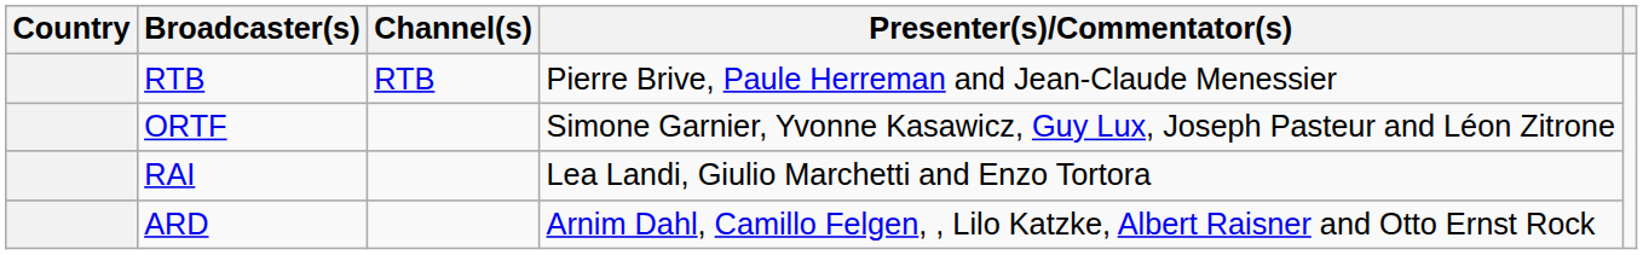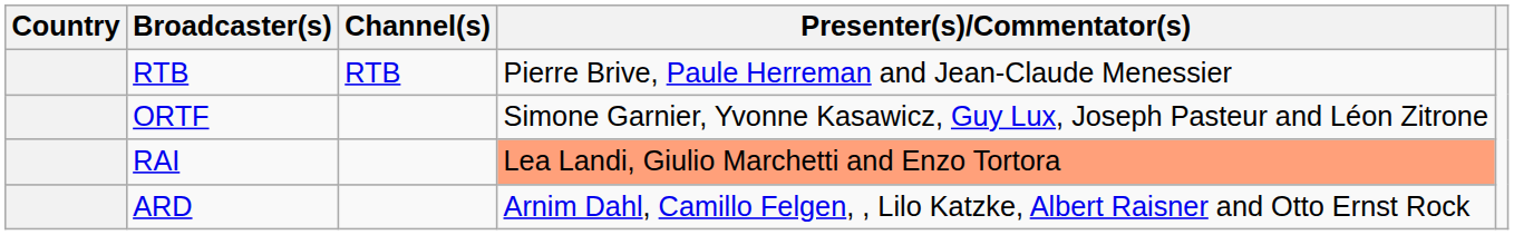RAI | Presenter(s)/Commentator(s): no background -> lightsalmon background
